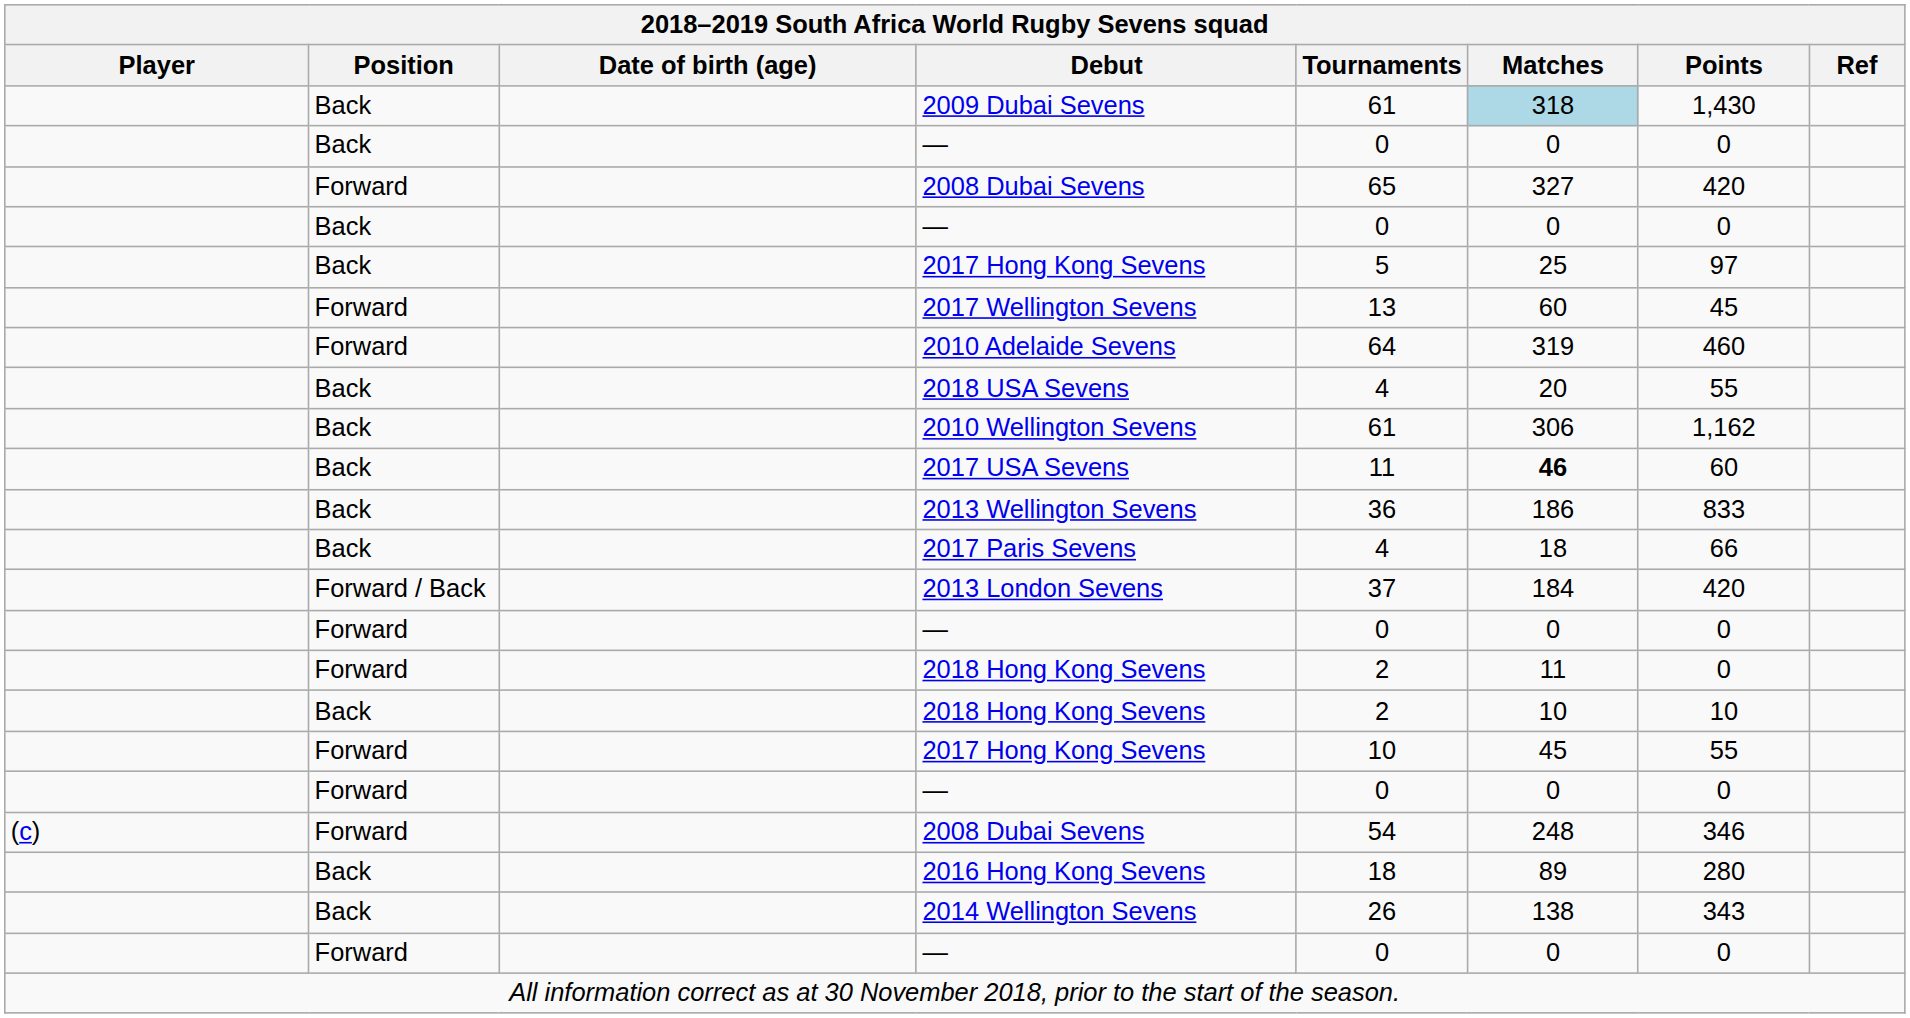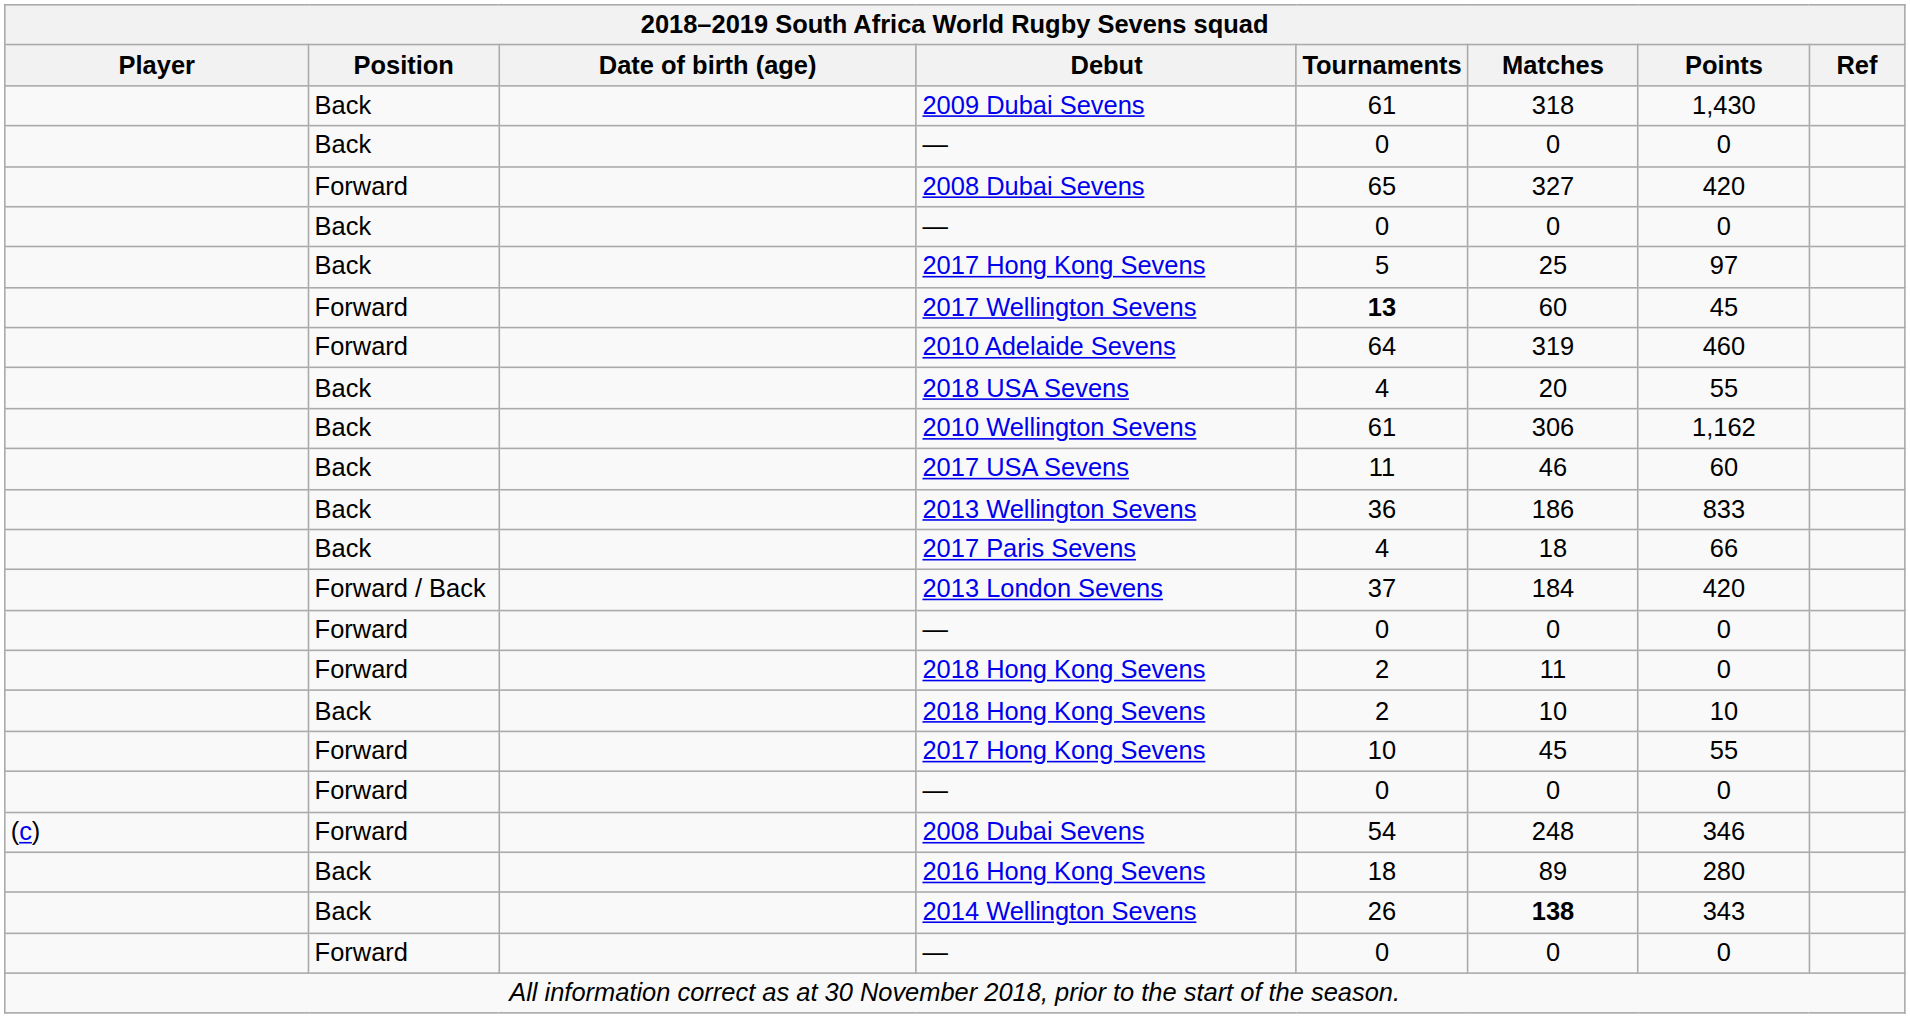2009 Dubai Sevens | Matches: lightblue background -> no background
2017 Wellington Sevens | Tournaments: normal -> bold
2017 USA Sevens | Matches: bold -> normal
2014 Wellington Sevens | Matches: normal -> bold
